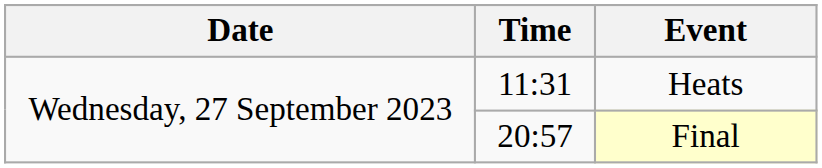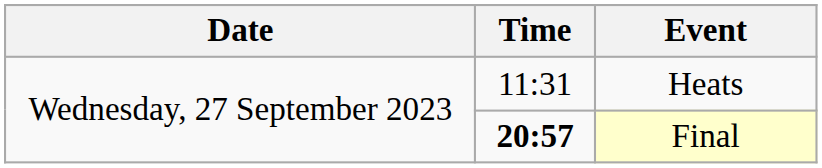Final | Time: normal -> bold
